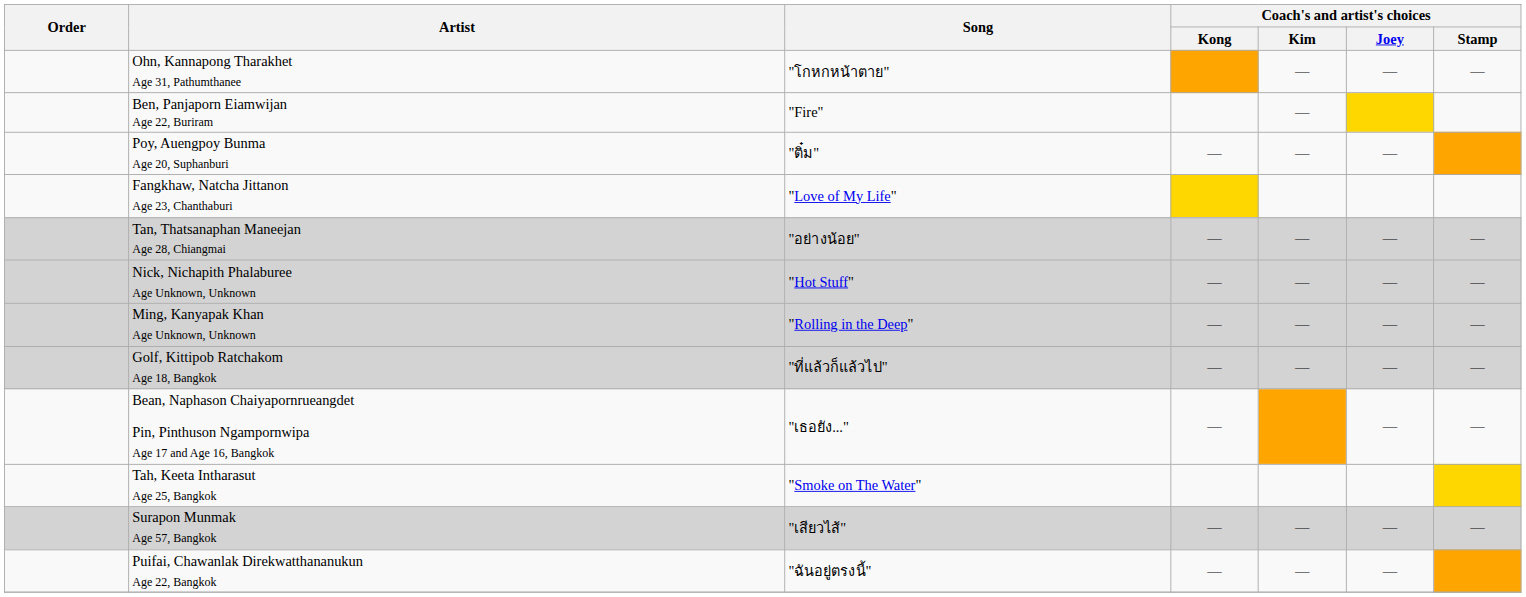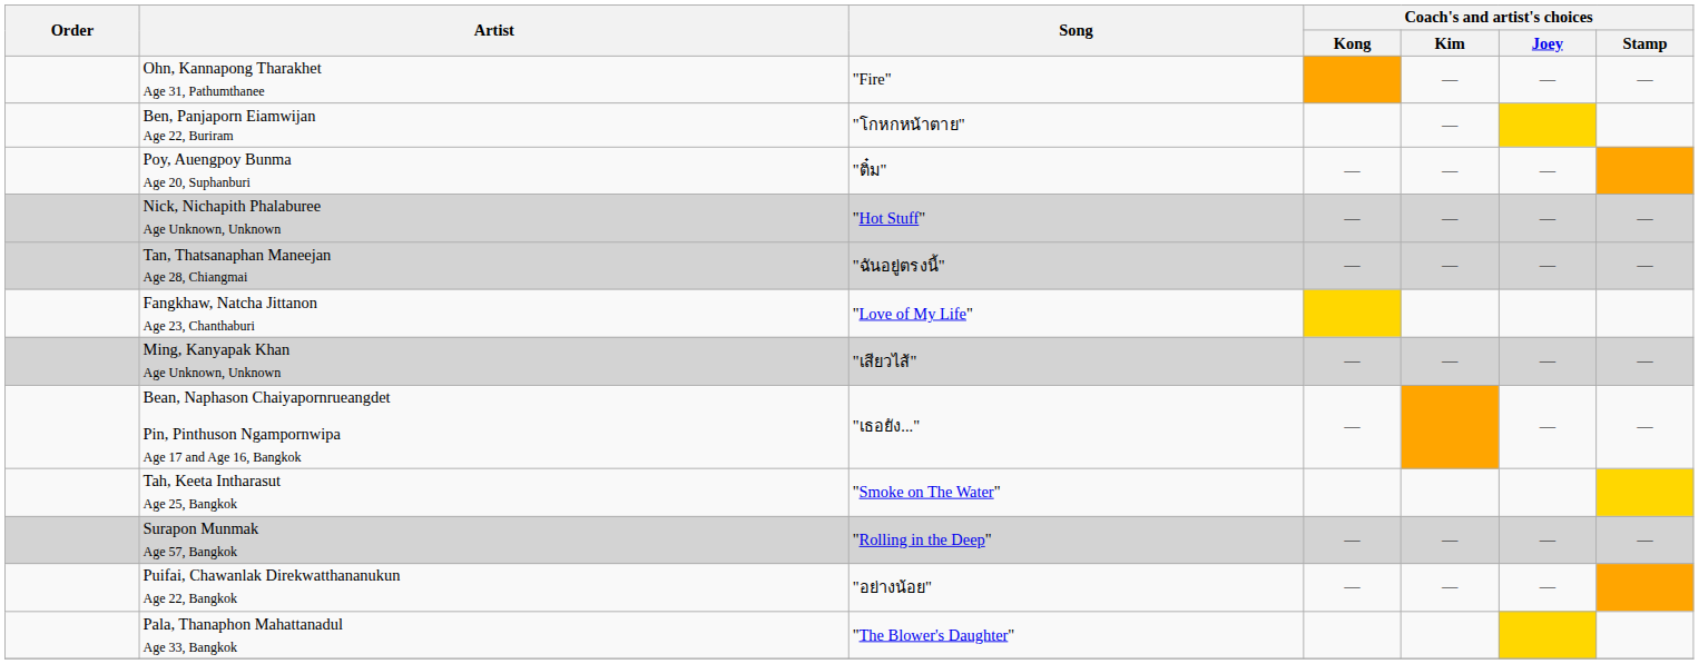Ohn, Kannapong Tharakhet Age 31, Pathumthanee | Song: "โกหกหน้าตาย" -> "Fire"
Ben, Panjaporn Eiamwijan Age 22, Buriram | Song: "Fire" -> "โกหกหน้าตาย"
rows swapped: Fangkhaw, Natcha Jittanon Age 23, Chanthaburi <-> Nick, Nichapith Phalaburee Age Unknown, Unknown
Tan, Thatsanaphan Maneejan Age 28, Chiangmai | Song: "อย่างน้อย" -> "ฉันอยู่ตรงนี้"
Ming, Kanyapak Khan Age Unknown, Unknown | Song: "Rolling in the Deep" -> "เสียวไส้"
- row: Golf, Kittipob Ratchakom Age 18, Bangkok | "ที่แล้วก็แล้วไป" | — | — | — | —
Surapon Munmak Age 57, Bangkok | Song: "เสียวไส้" -> "Rolling in the Deep"
Puifai, Chawanlak Direkwatthananukun Age 22, Bangkok | Song: "ฉันอยู่ตรงนี้" -> "อย่างน้อย"
+ row: Pala, Thanaphon Mahattanadul Age 33, Bangkok | "The Blower's Daughter"
